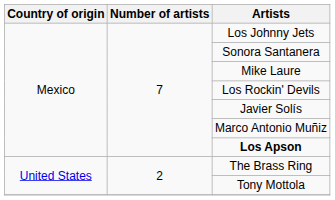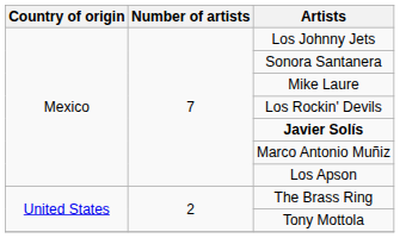Javier Solís | Artists: normal -> bold
Los Apson | Artists: bold -> normal
